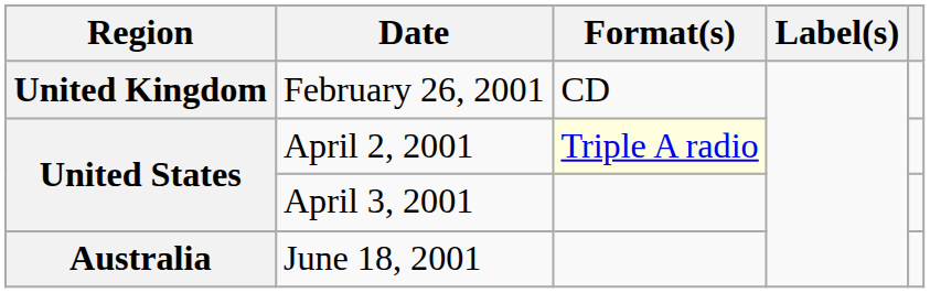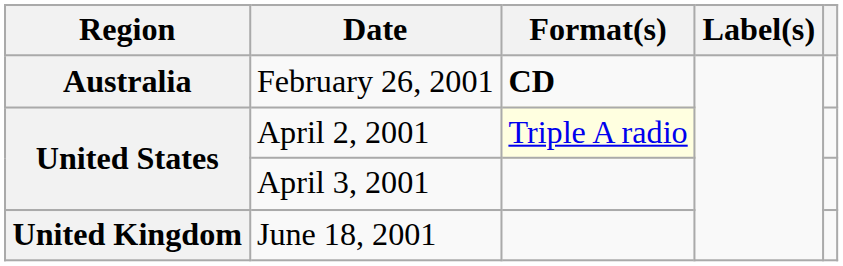February 26, 2001 | Region: United Kingdom -> Australia
February 26, 2001 | Format(s): normal -> bold
June 18, 2001 | Region: Australia -> United Kingdom
